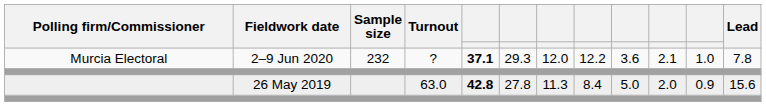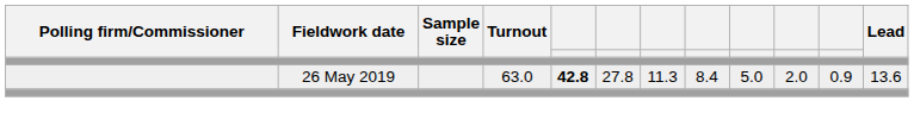- row: Murcia Electoral | 2–9 Jun 2020 | 232 | ? | 37.1 | 29.3 | 12.0 | 12.2 | 3.6 | 2.1 | 1.0 | 7.8
26 May 2019 | Lead: 15.6 -> 13.6
